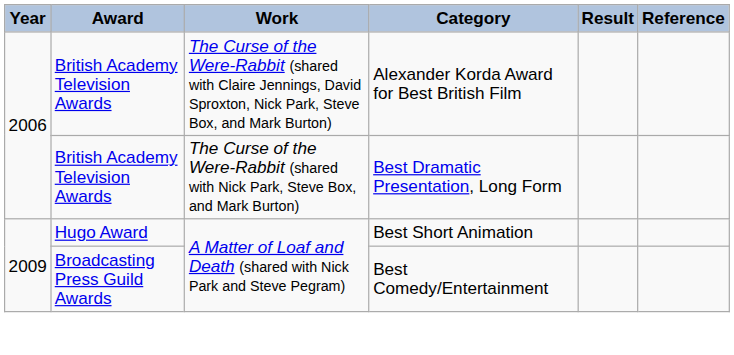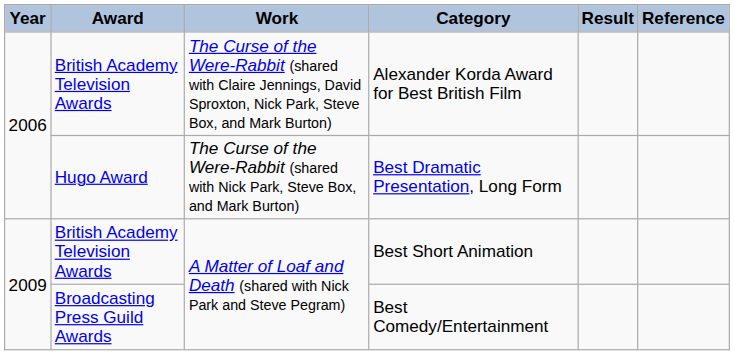Best Dramatic Presentation, Long Form | Award: British Academy Television Awards -> Hugo Award
Best Short Animation | Award: Hugo Award -> British Academy Television Awards
